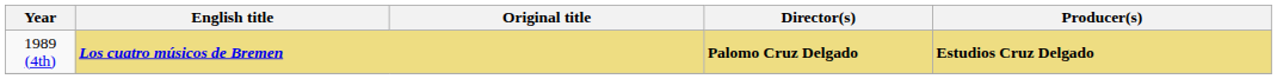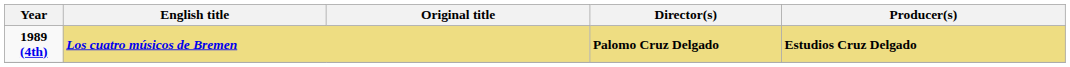1989 (4th) | Year: normal -> bold
